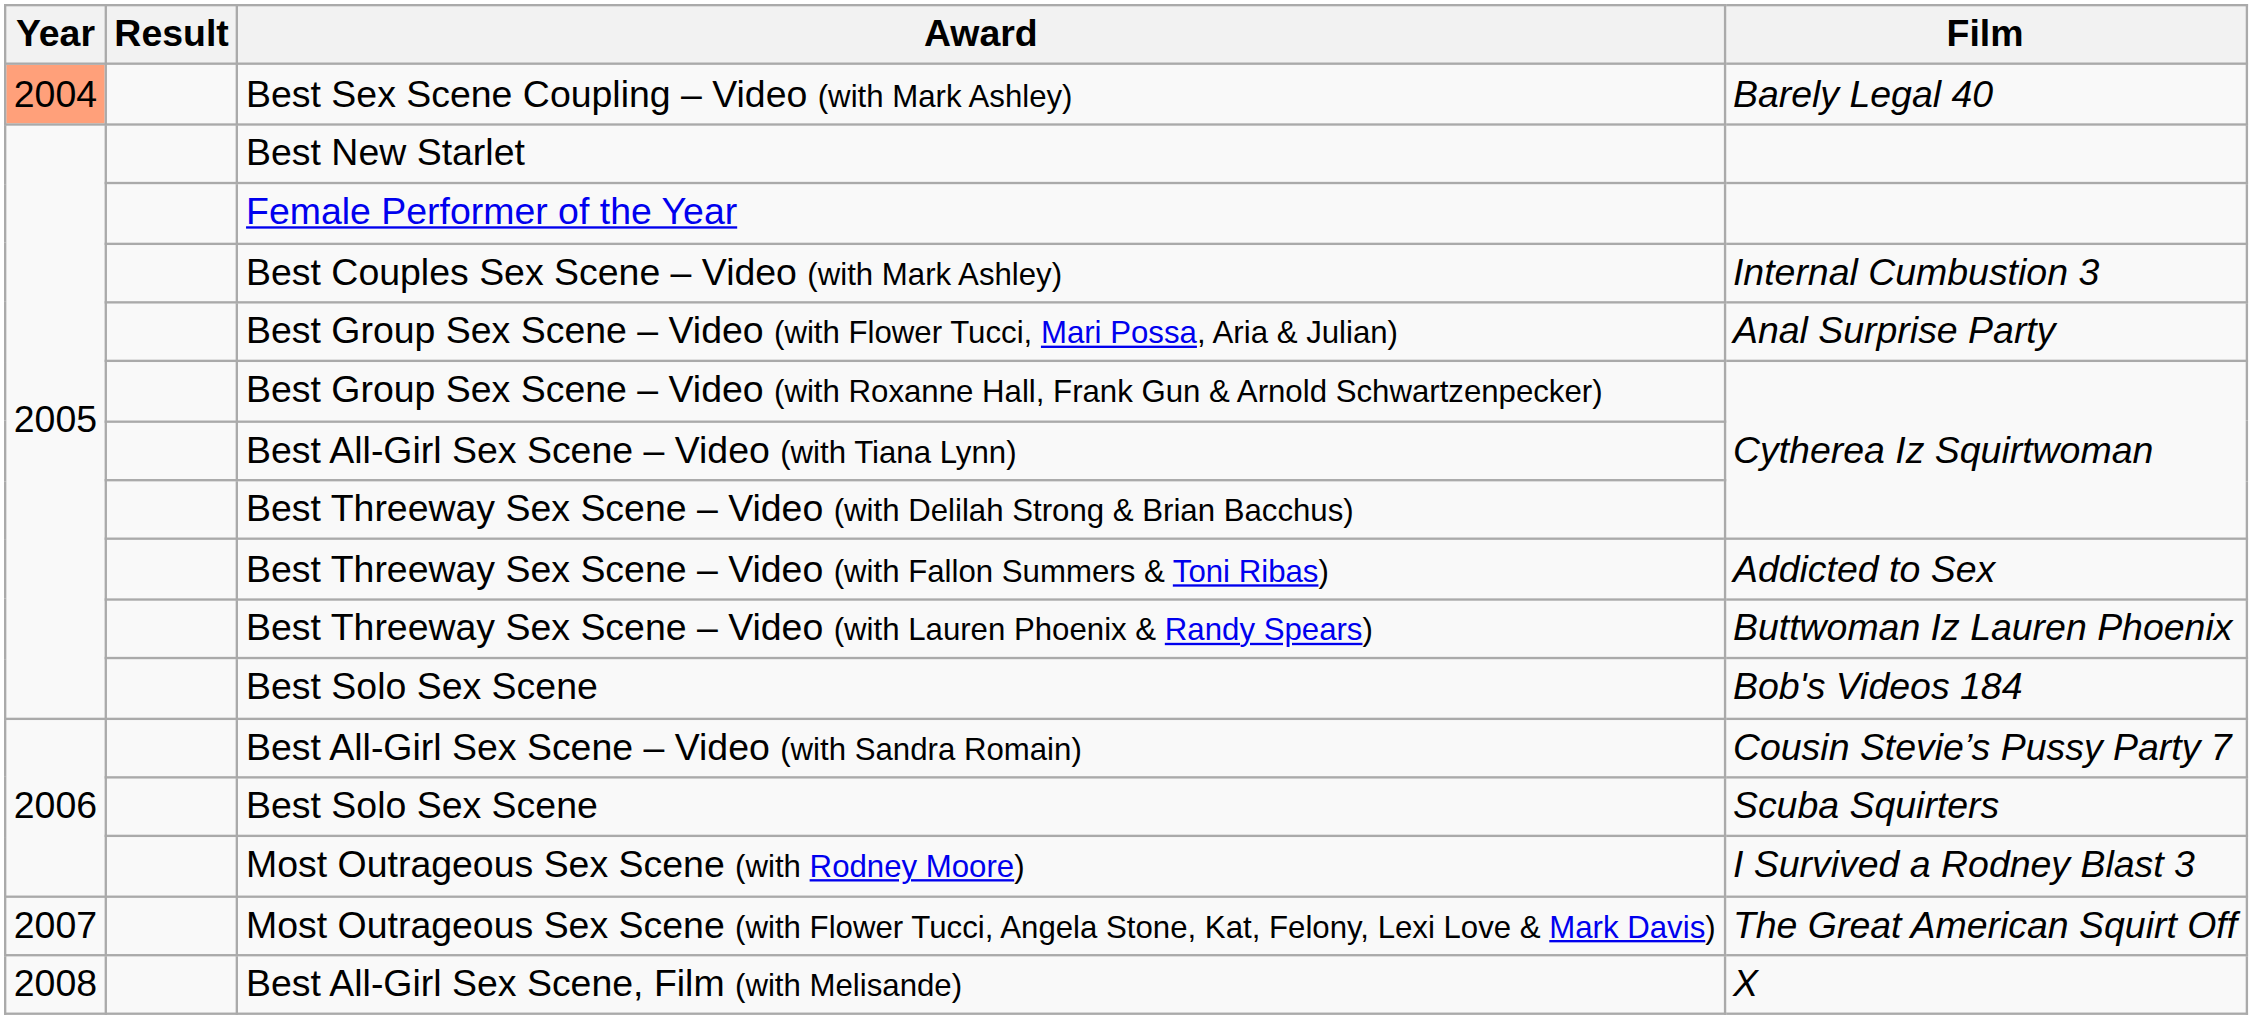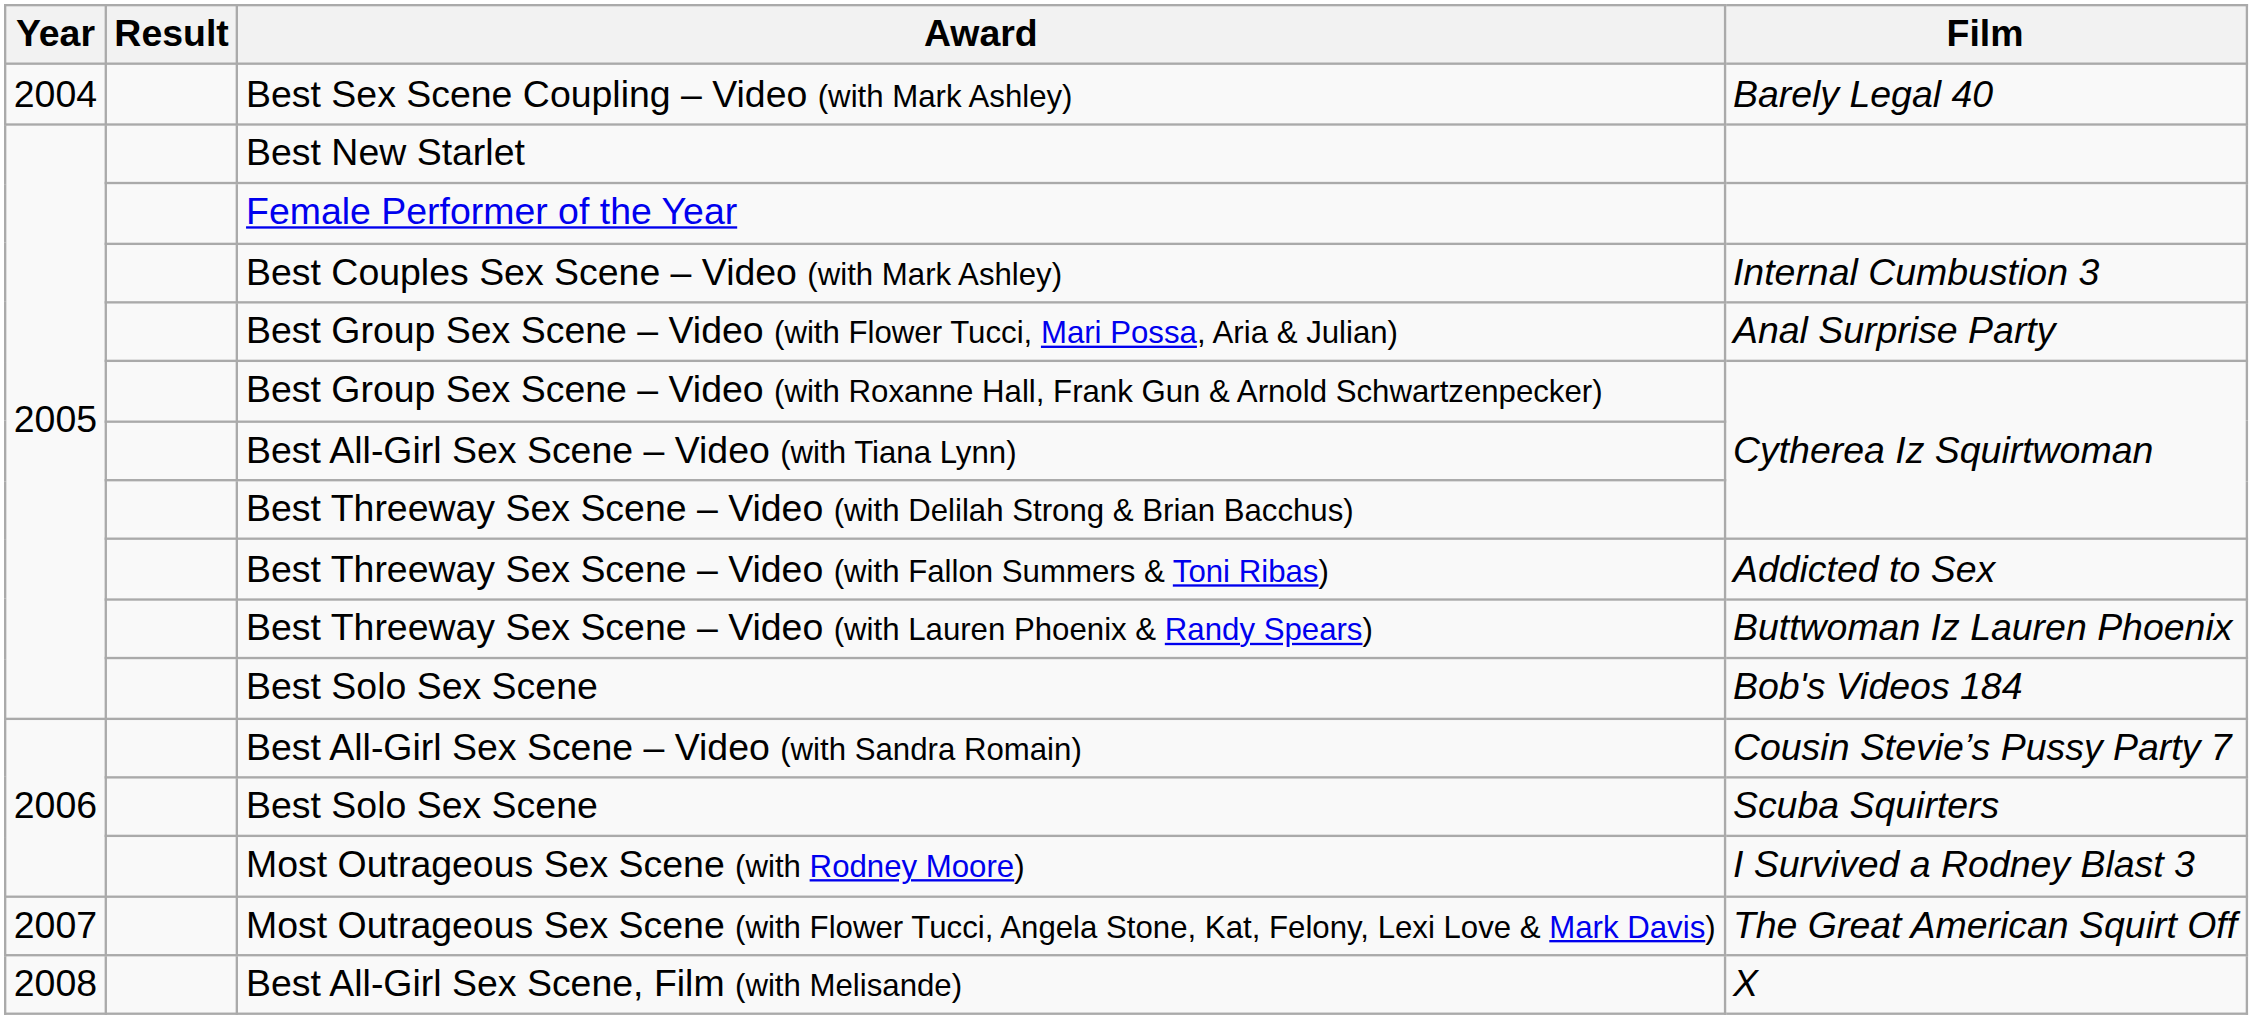Best Sex Scene Coupling – Video (with Mark Ashley) | Year: lightsalmon background -> no background
